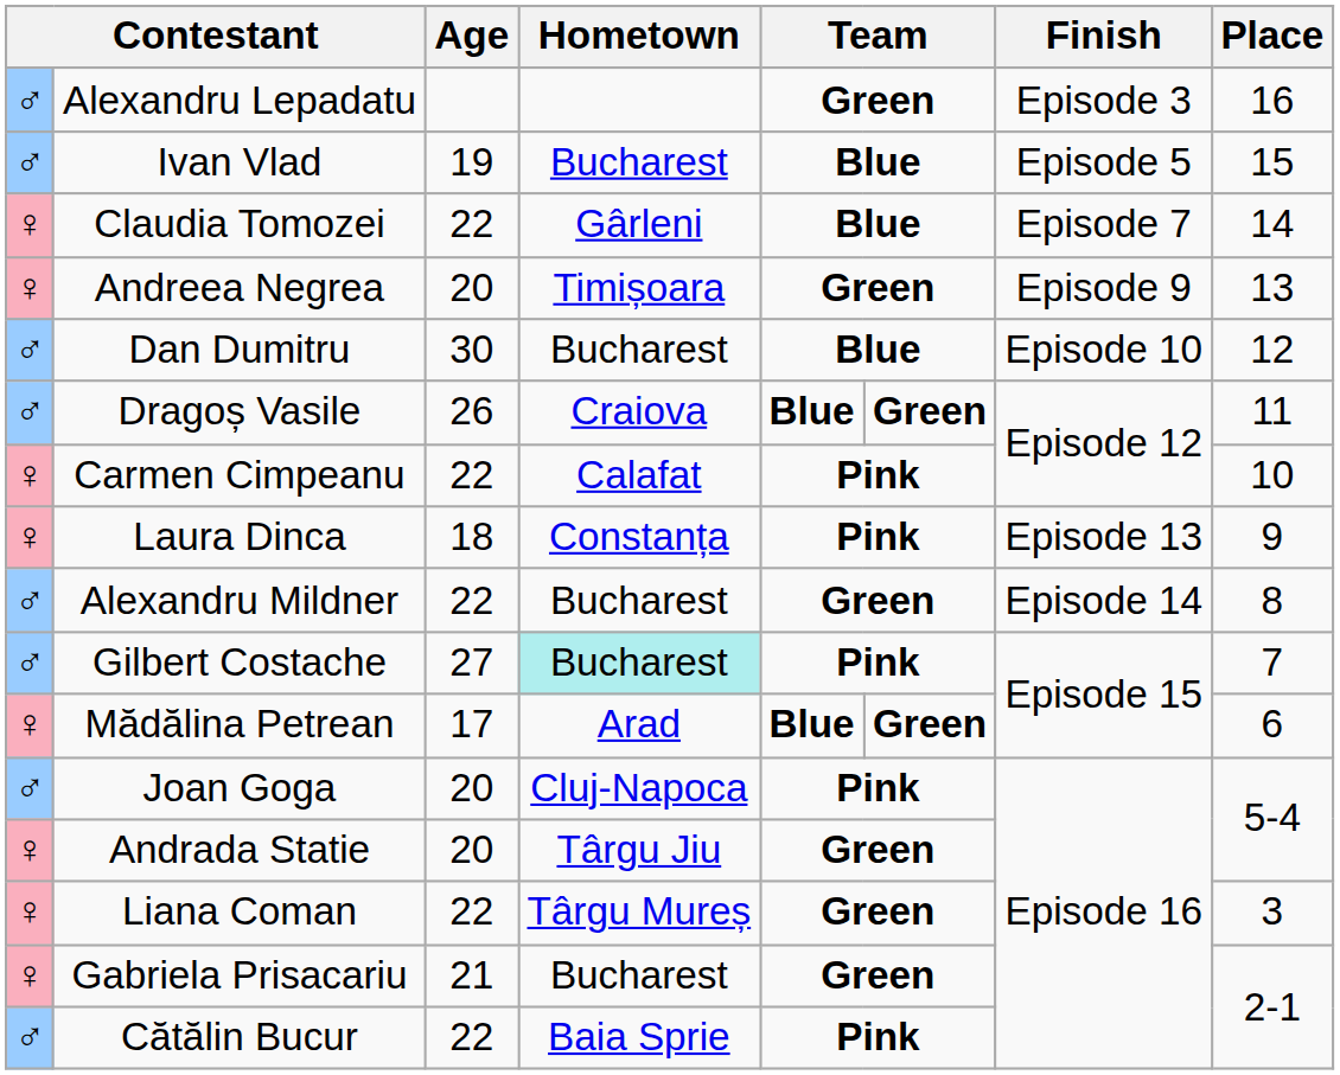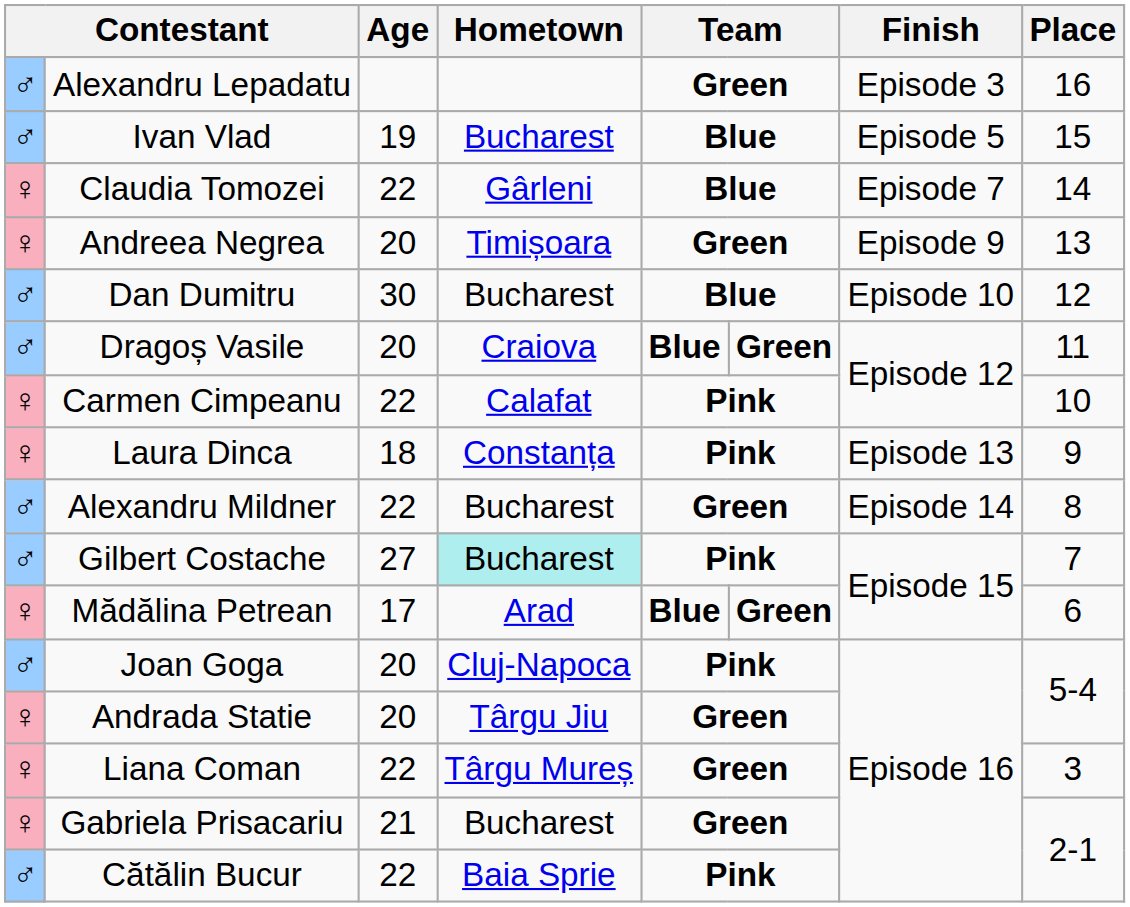Dragoș Vasile | Age: 26 -> 20
